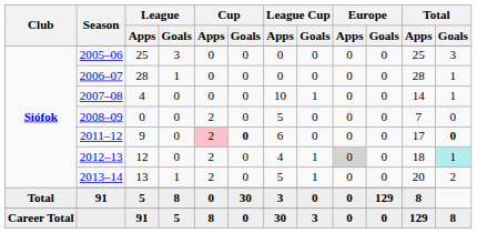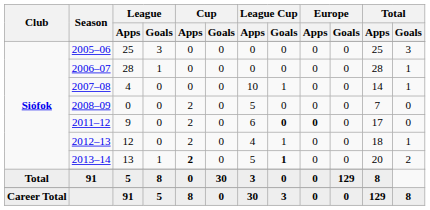9 | Cup / Apps: pink background -> no background
9 | Cup / Goals: bold -> normal
9 | League Cup / Goals: normal -> bold
9 | Europe / Apps: normal -> bold
9 | Total / Goals: bold -> normal
12 | Europe / Apps: lightgrey background -> no background
12 | Total / Goals: paleturquoise background -> no background
13 | Cup / Apps: normal -> bold
13 | League Cup / Goals: normal -> bold
